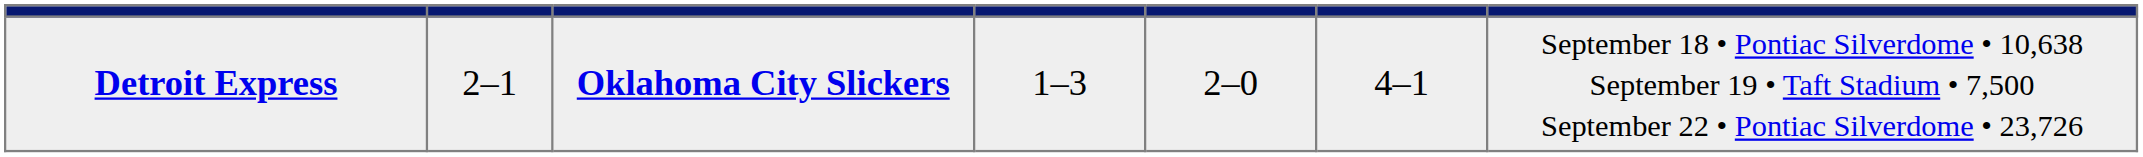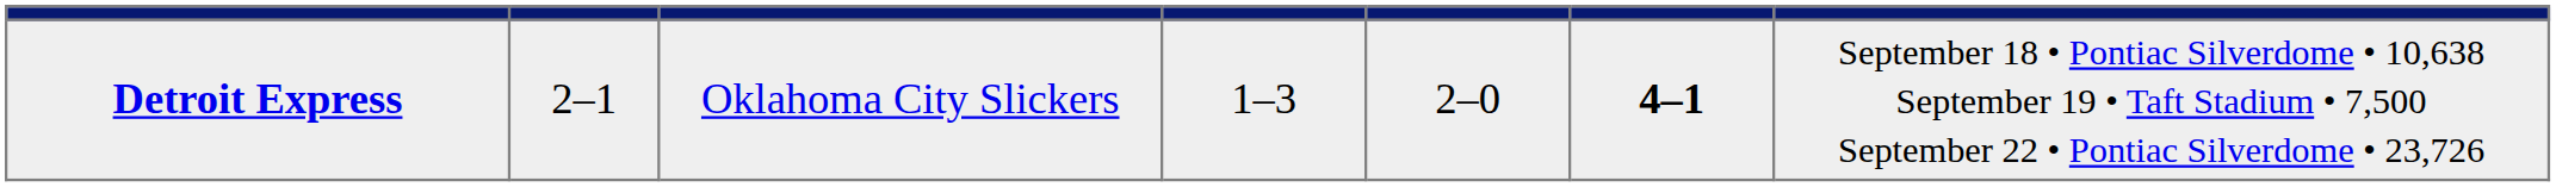Detroit Express | column 3: bold -> normal
Detroit Express | column 6: normal -> bold
